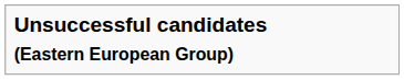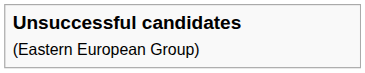row 2 | column 1: bold -> normal
